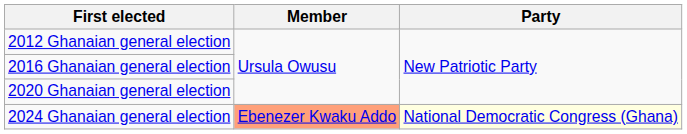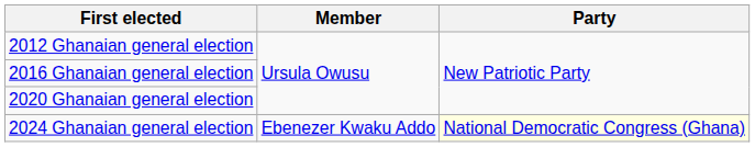2024 Ghanaian general election | Member: lightsalmon background -> no background
